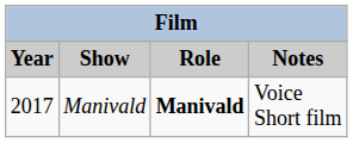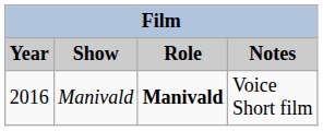row 3 | Year: 2017 -> 2016
